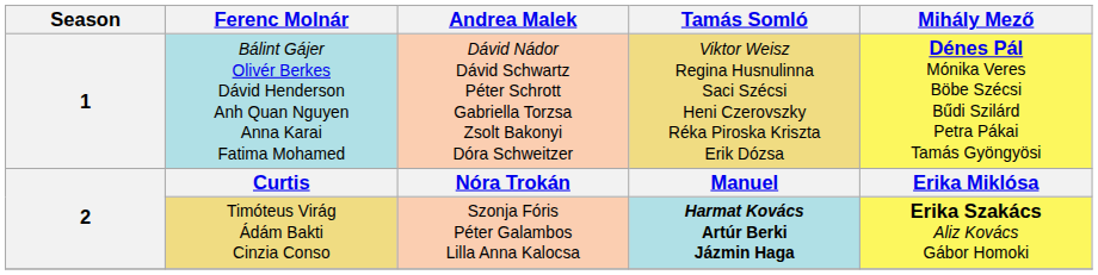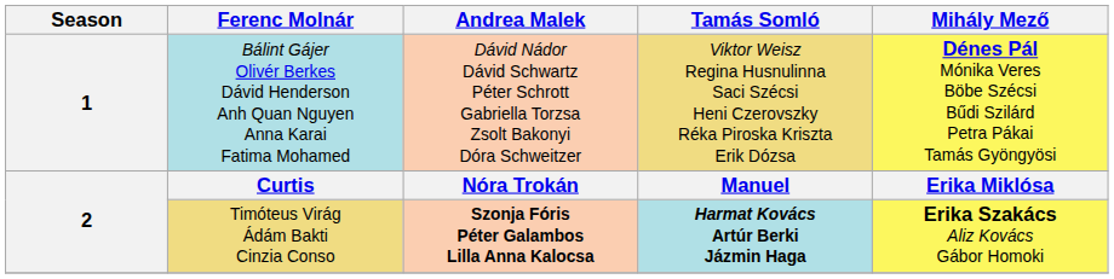2 / Timóteus Virág Ádám Bakti Cinzia Conso | Andrea Malek: normal -> bold
